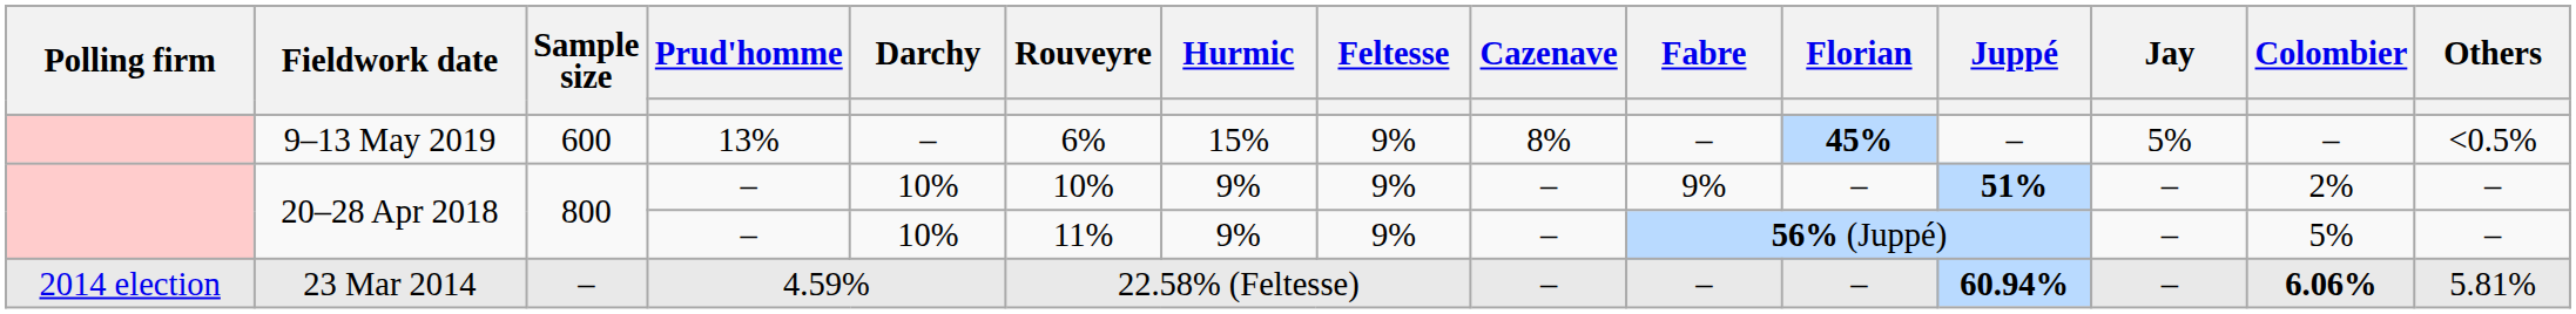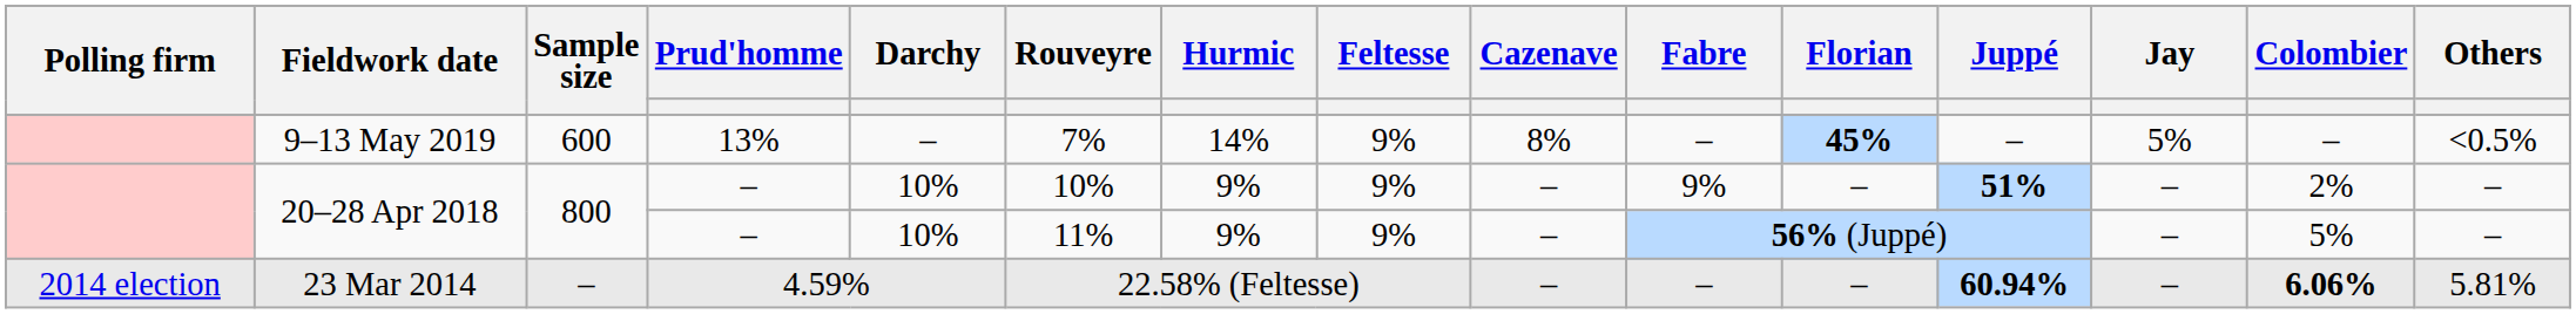9–13 May 2019 | Rouveyre: 6% -> 7%
9–13 May 2019 | Hurmic: 15% -> 14%
